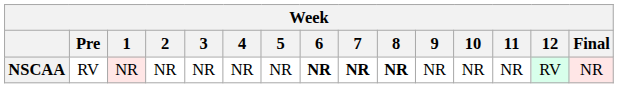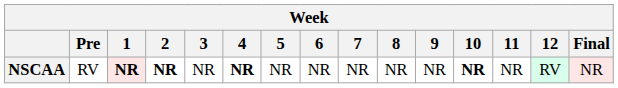NSCAA | 1: normal -> bold
NSCAA | 2: normal -> bold
NSCAA | 4: normal -> bold
NSCAA | 6: bold -> normal
NSCAA | 7: bold -> normal
NSCAA | 8: bold -> normal
NSCAA | 10: normal -> bold
